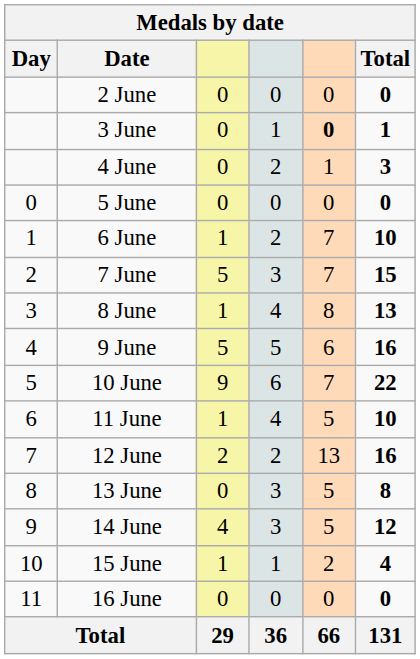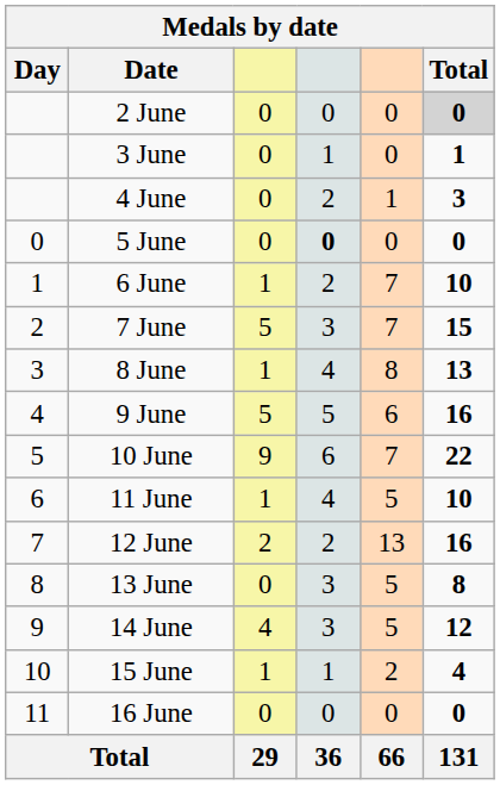2 June | Total: no background -> lightgrey background
3 June | column 5: bold -> normal
5 June | column 4: normal -> bold
